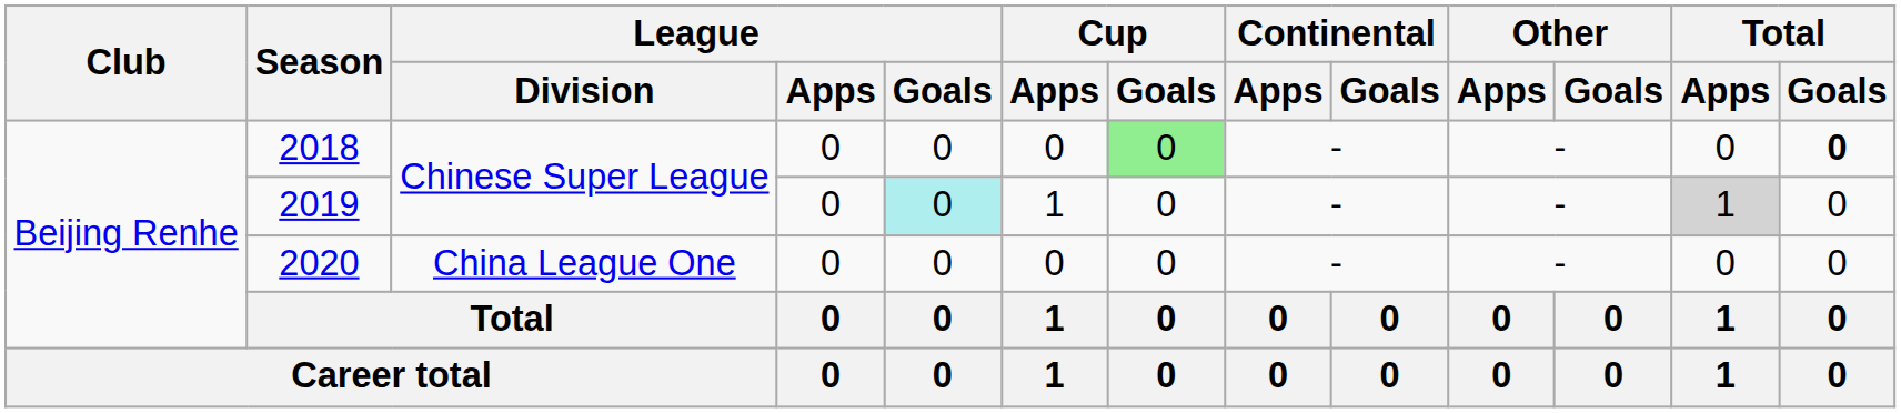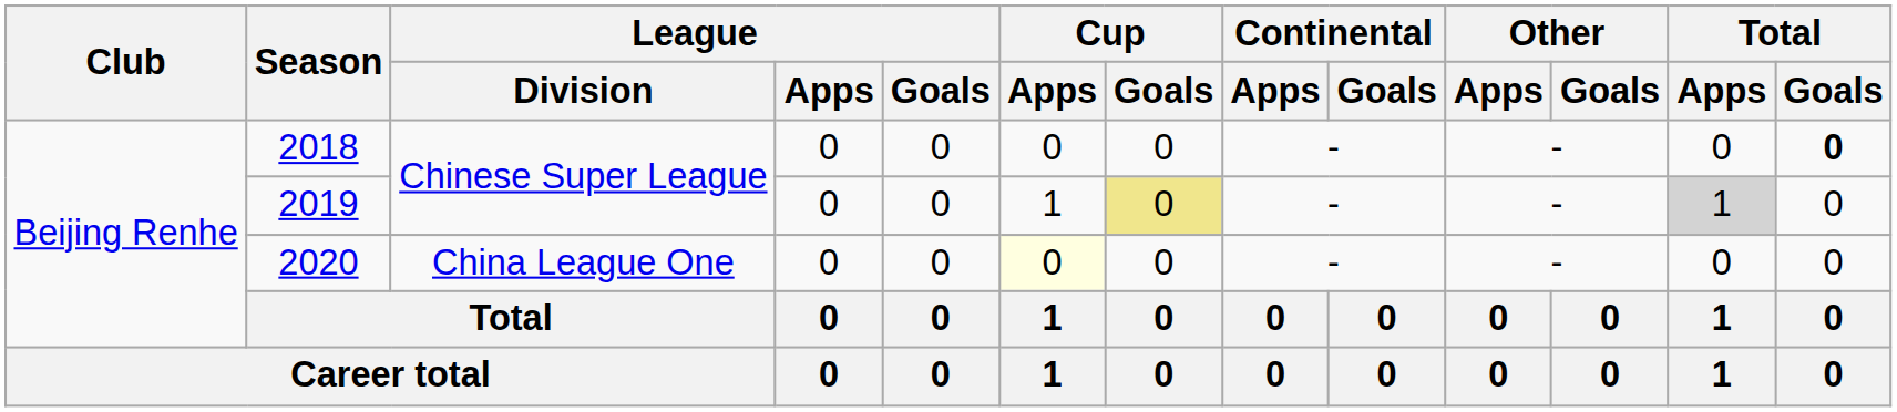2018 | Cup / Goals: lightgreen background -> no background
2019 | League / Goals: paleturquoise background -> no background
2019 | Cup / Goals: no background -> khaki background
2020 | Cup / Apps: no background -> lightyellow background
